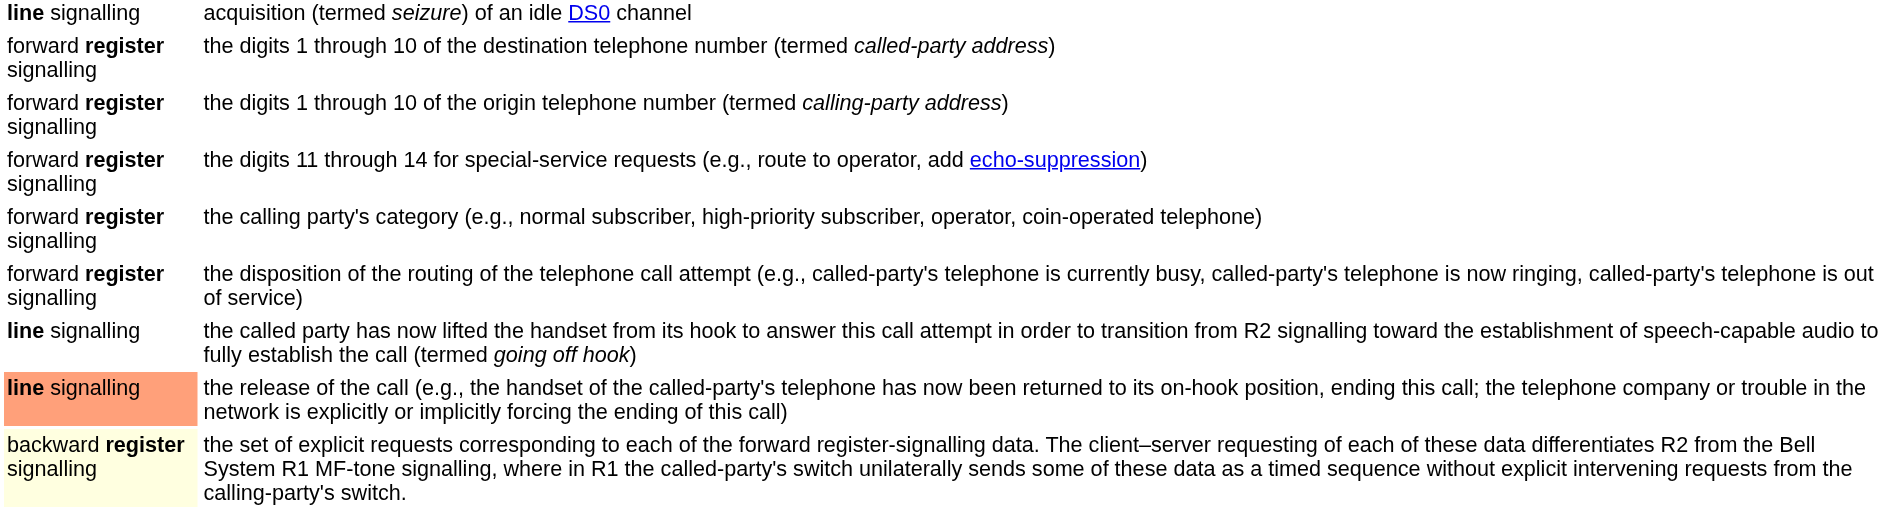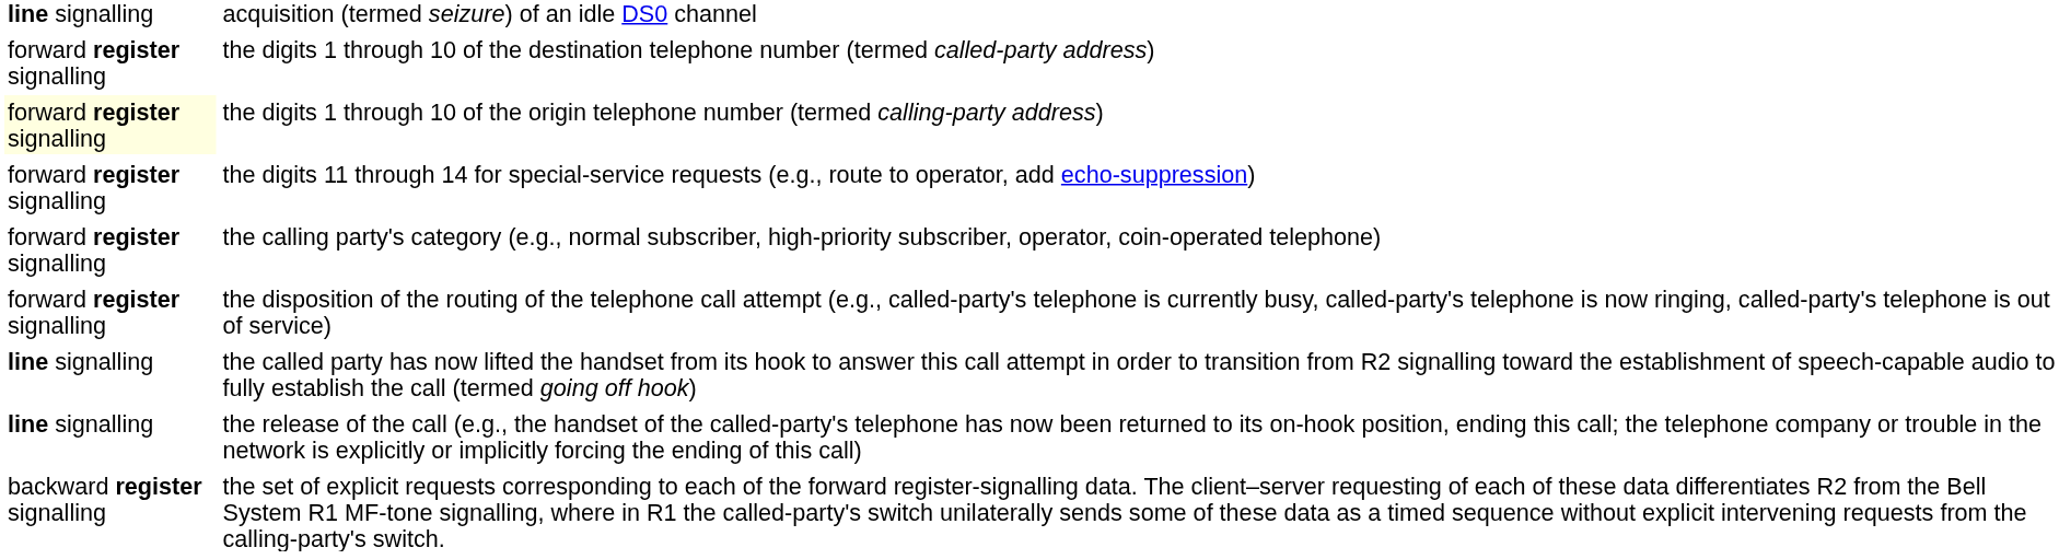row 3 | column 1: no background -> lightyellow background
row 8 | column 1: lightsalmon background -> no background
row 9 | column 1: lightyellow background -> no background
